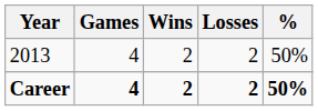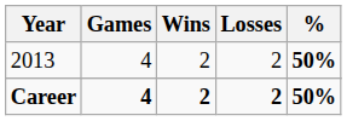2013 | %: normal -> bold
